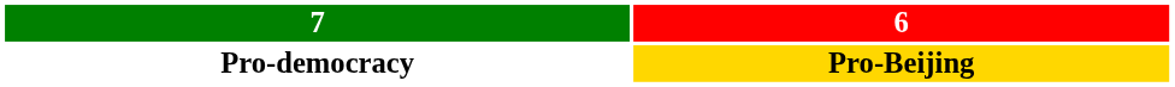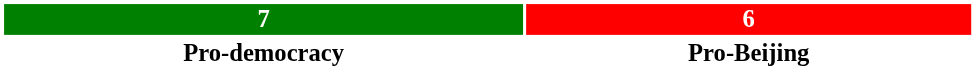Pro-democracy | 6: gold background -> no background
